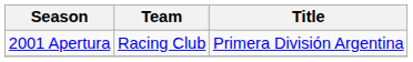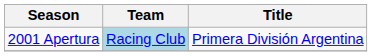2001 Apertura | Team: no background -> lightblue background
